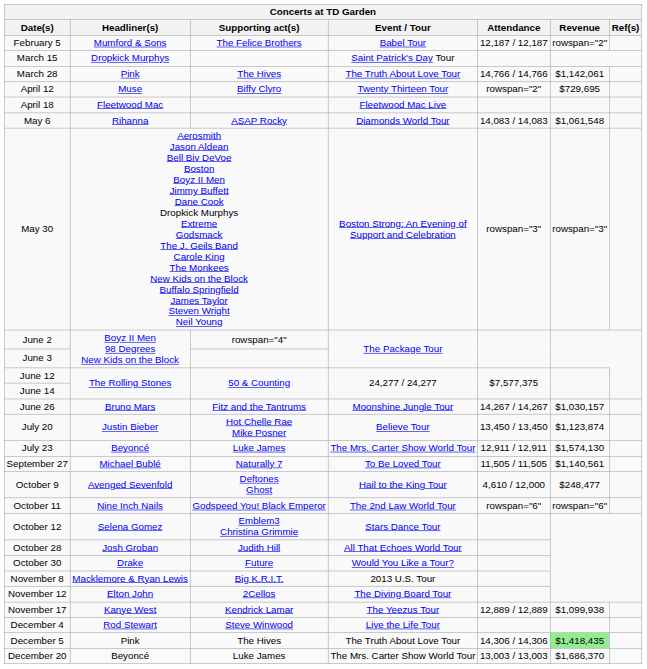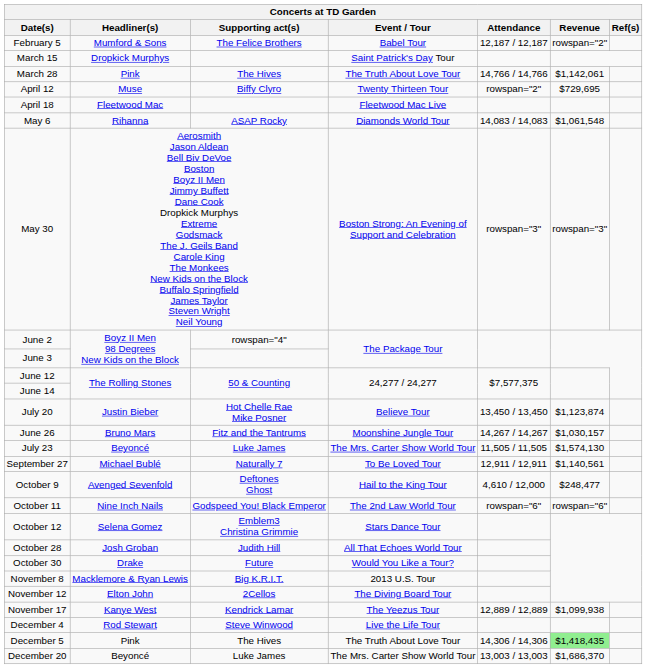rows swapped: June 26 <-> July 20
July 23 | Attendance: 12,911 / 12,911 -> 11,505 / 11,505
September 27 | Attendance: 11,505 / 11,505 -> 12,911 / 12,911
